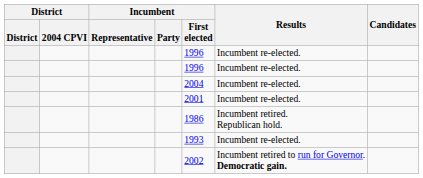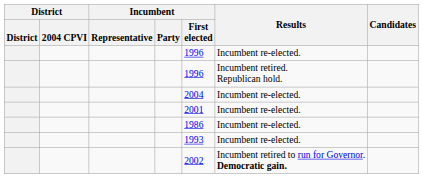row 4 | Results: Incumbent re-elected. -> Incumbent retired. Republican hold.
row 7 | Results: Incumbent retired. Republican hold. -> Incumbent re-elected.
